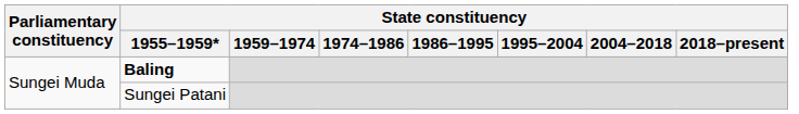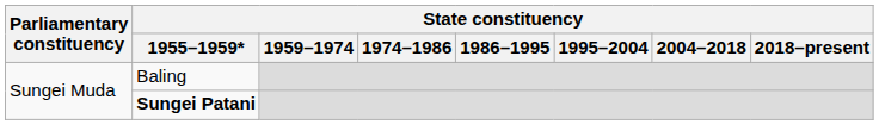Baling | State constituency / 1955–1959*: bold -> normal
Sungei Patani | State constituency / 1955–1959*: normal -> bold
